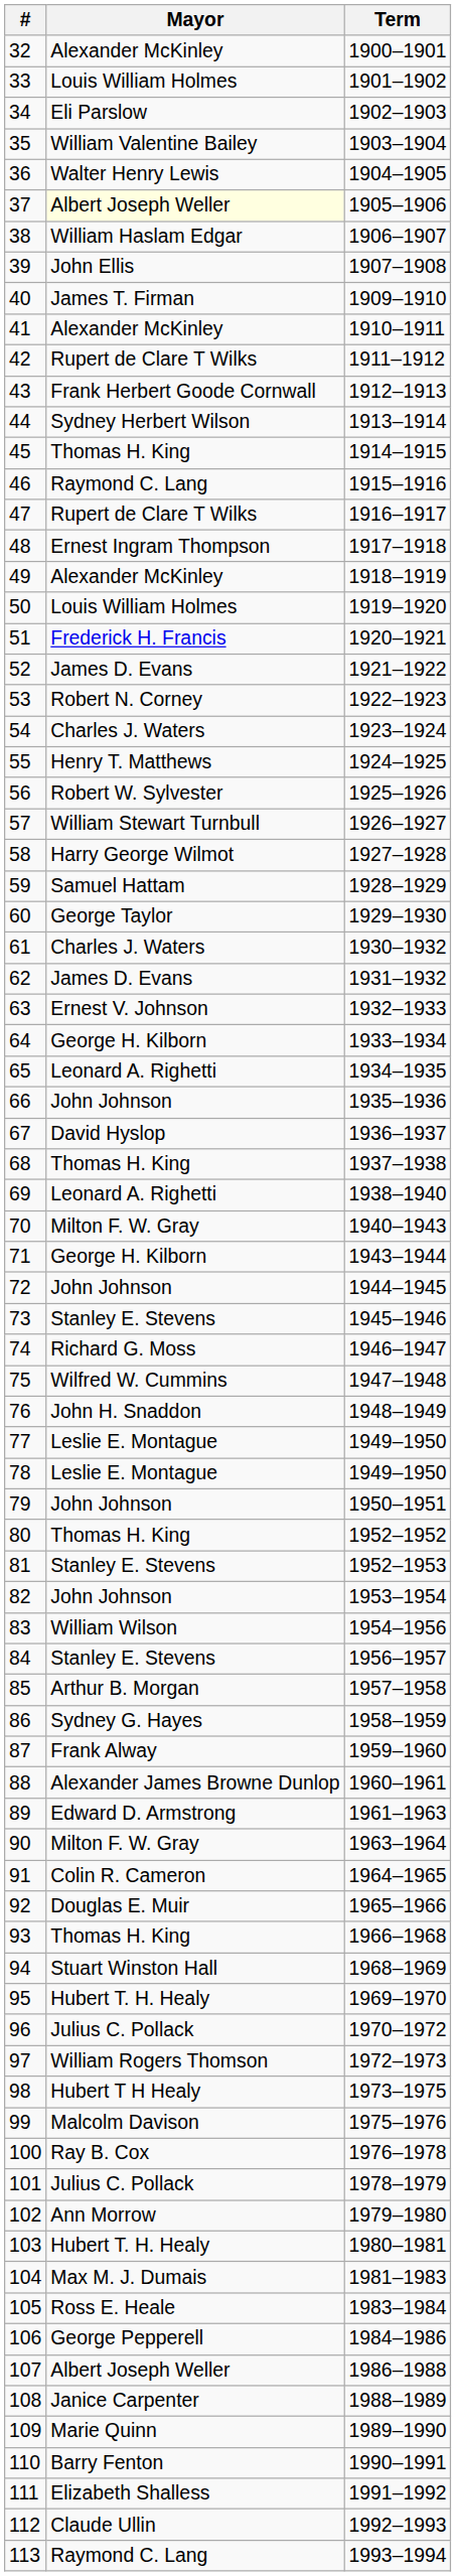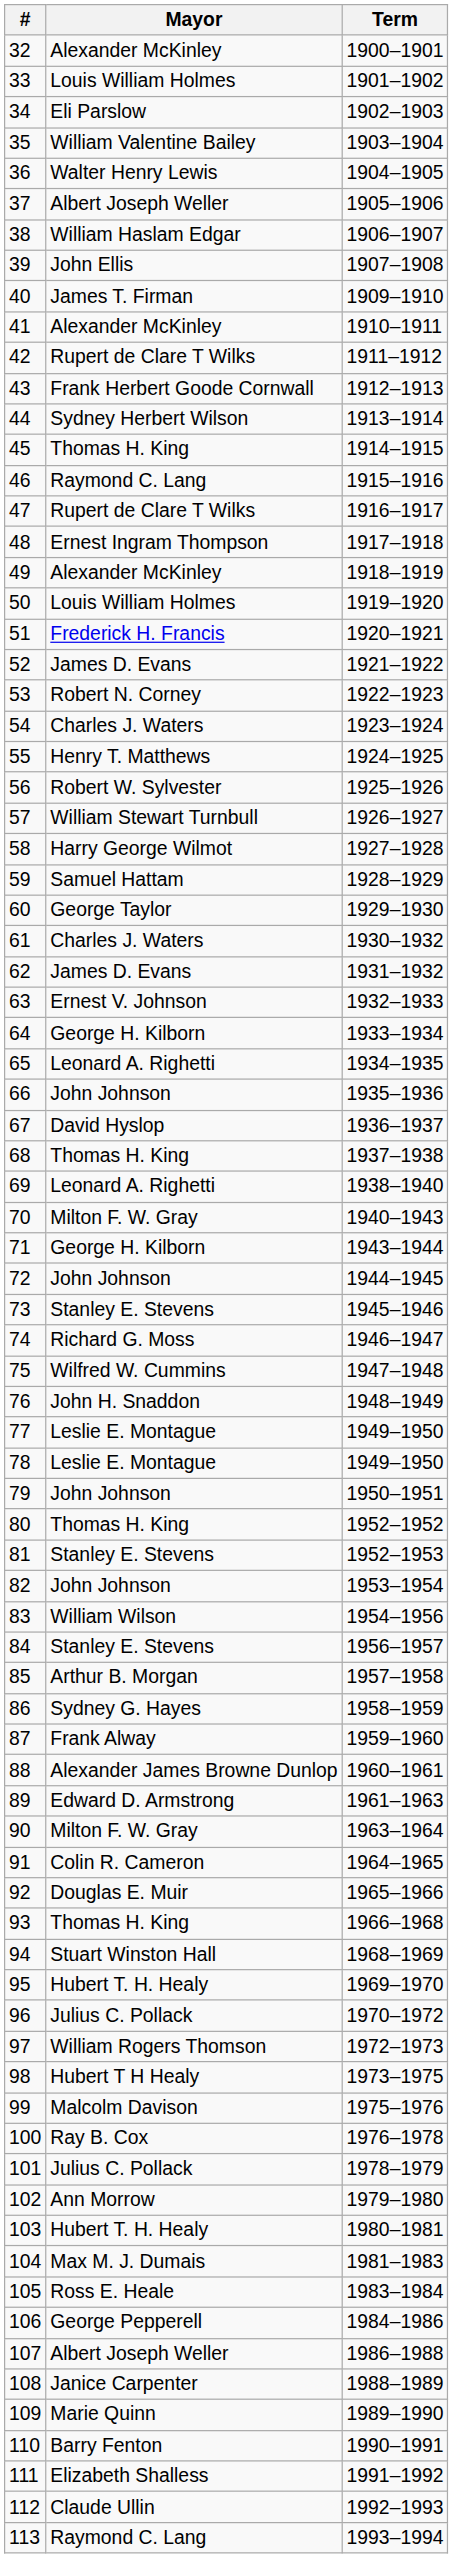37 | Mayor: lightyellow background -> no background
